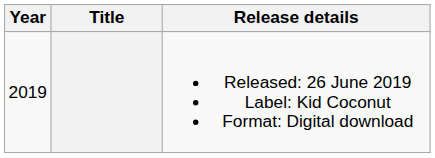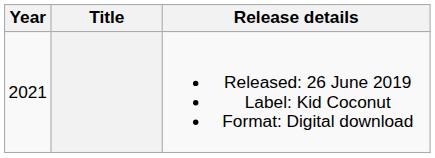row 2 | Year: 2019 -> 2021
